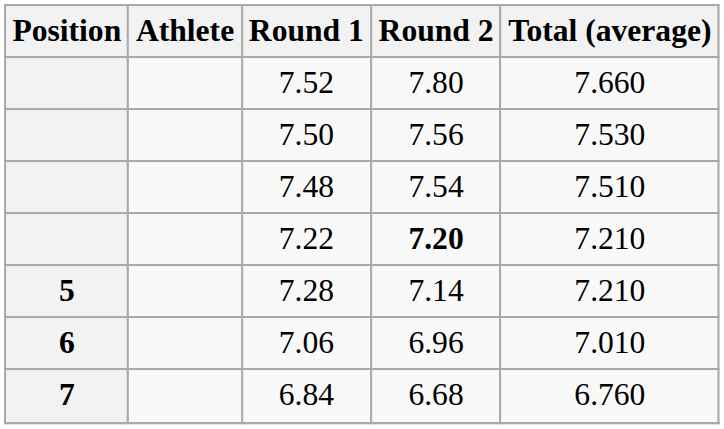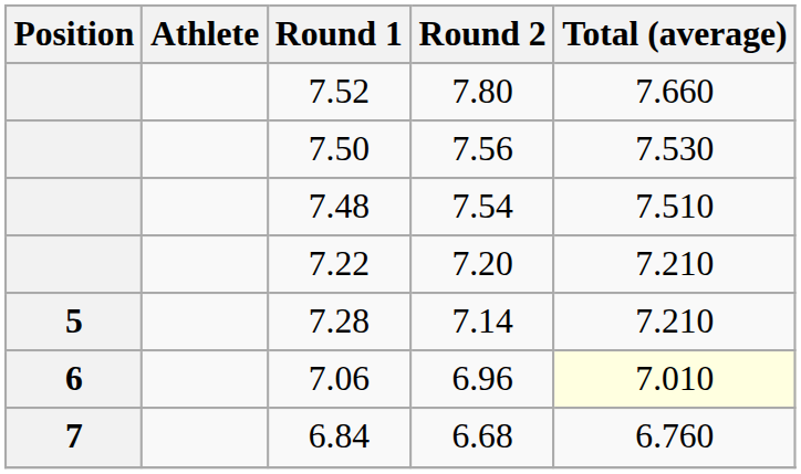7.22 | Round 2: bold -> normal
7.06 | Total (average): no background -> lightyellow background
